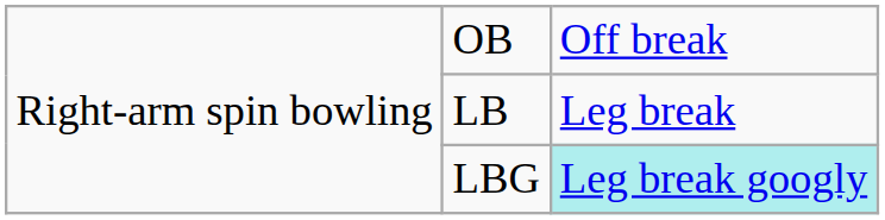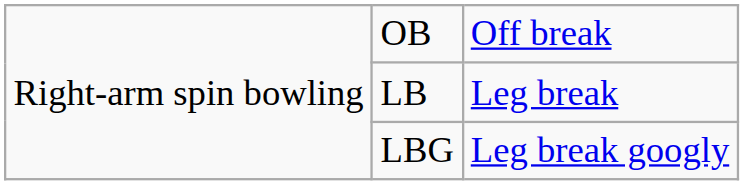LBG | column 3: paleturquoise background -> no background
